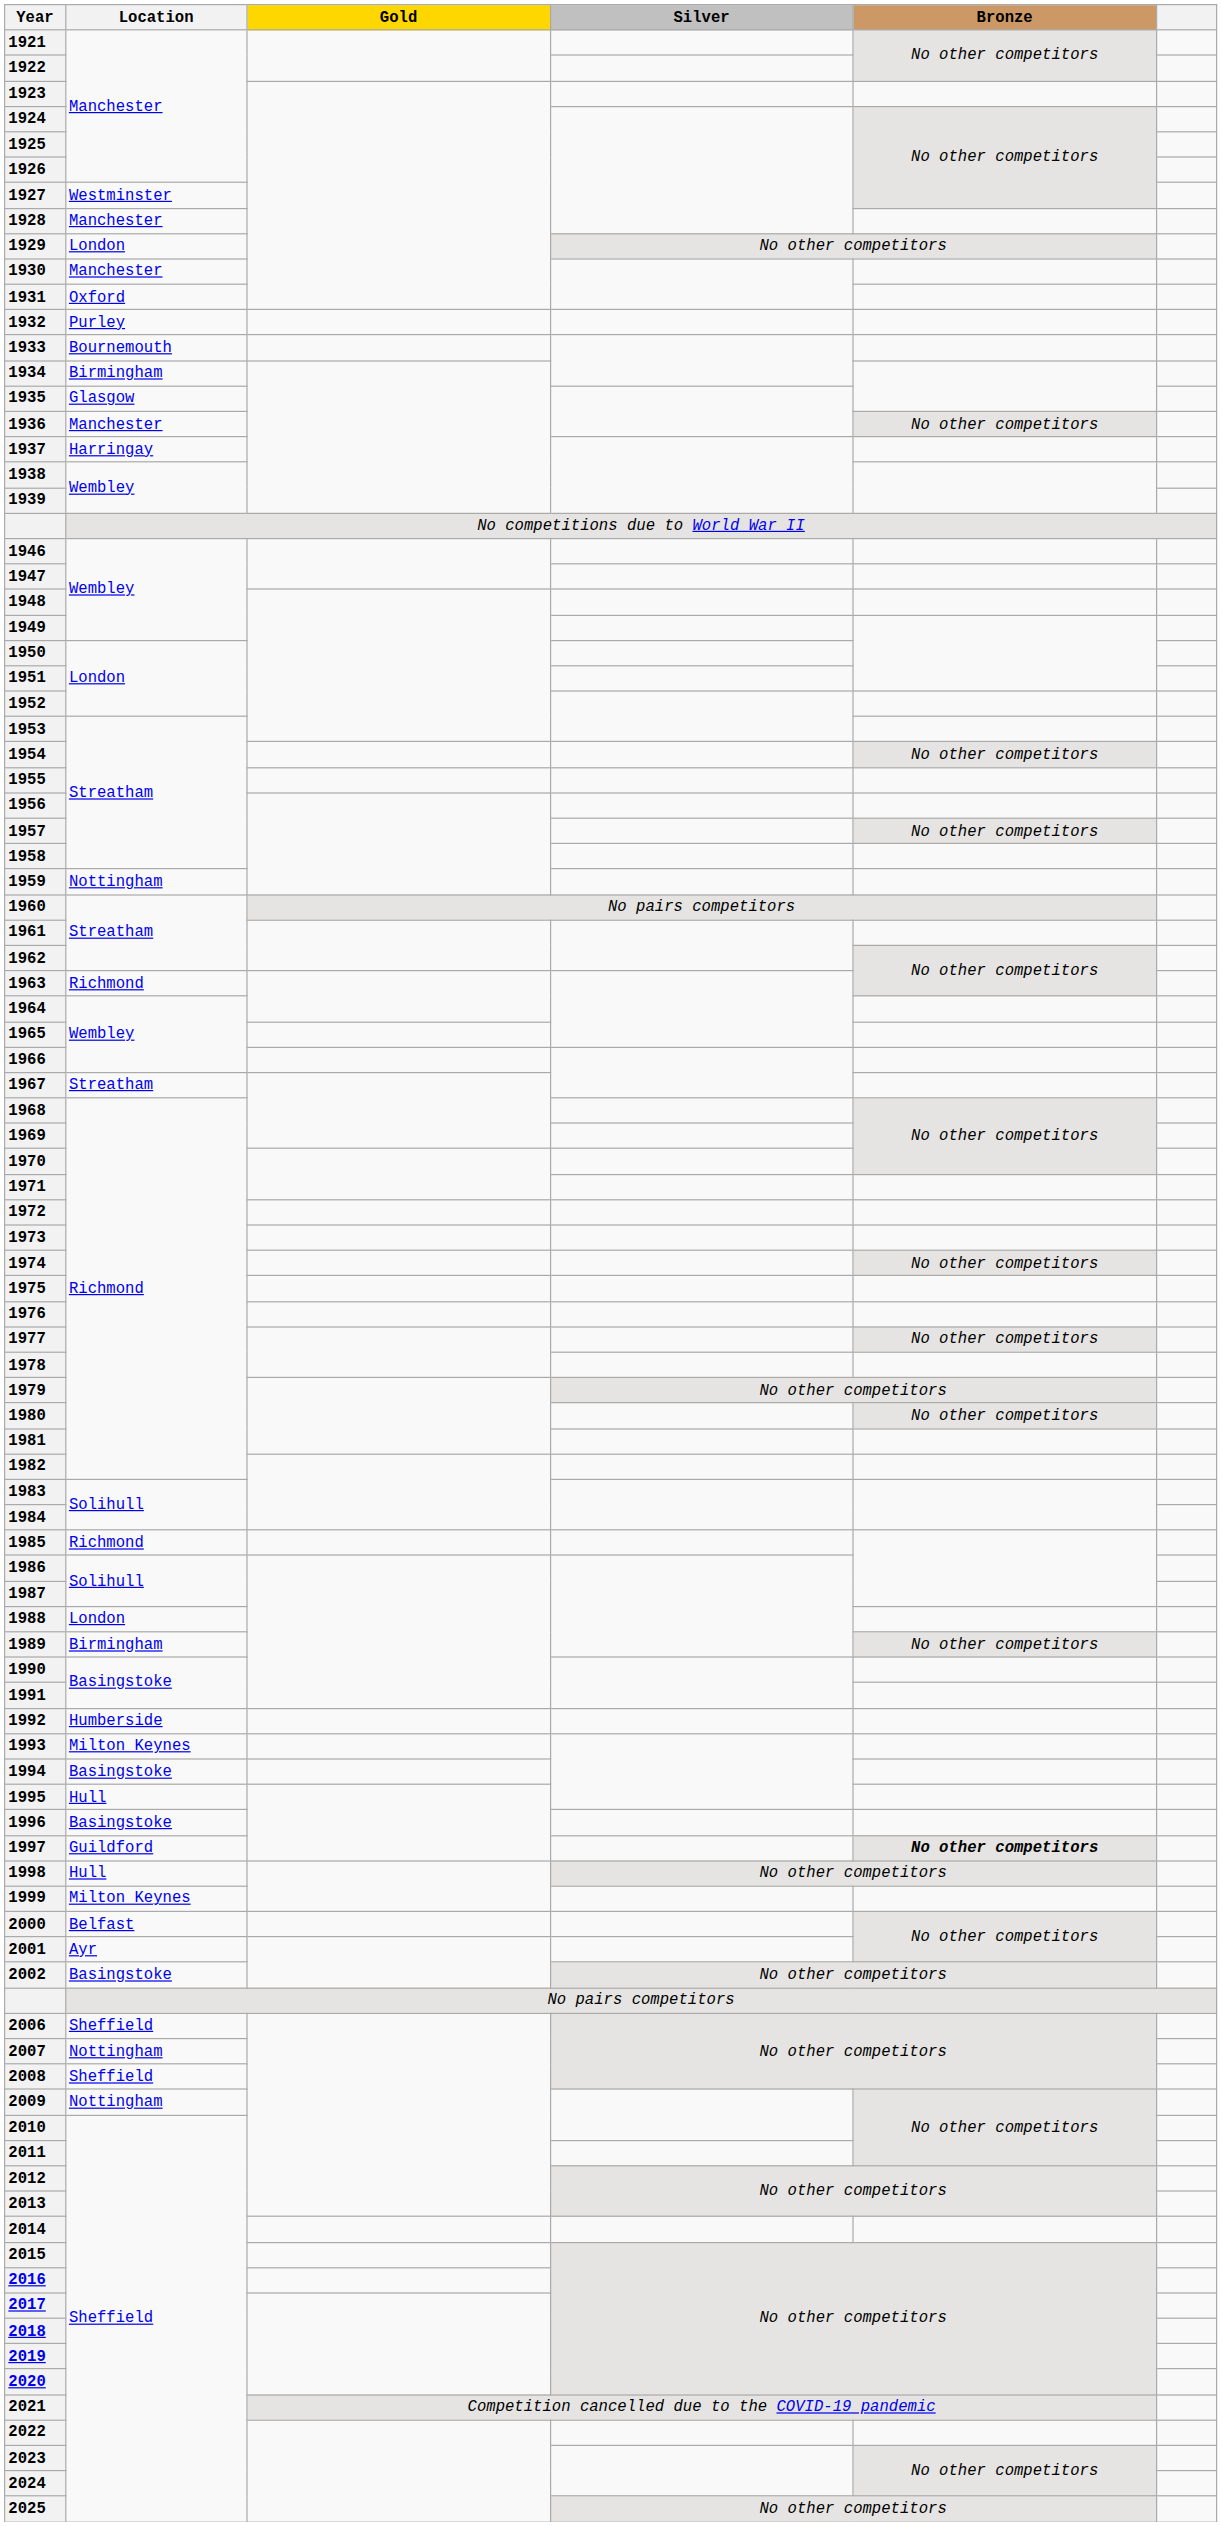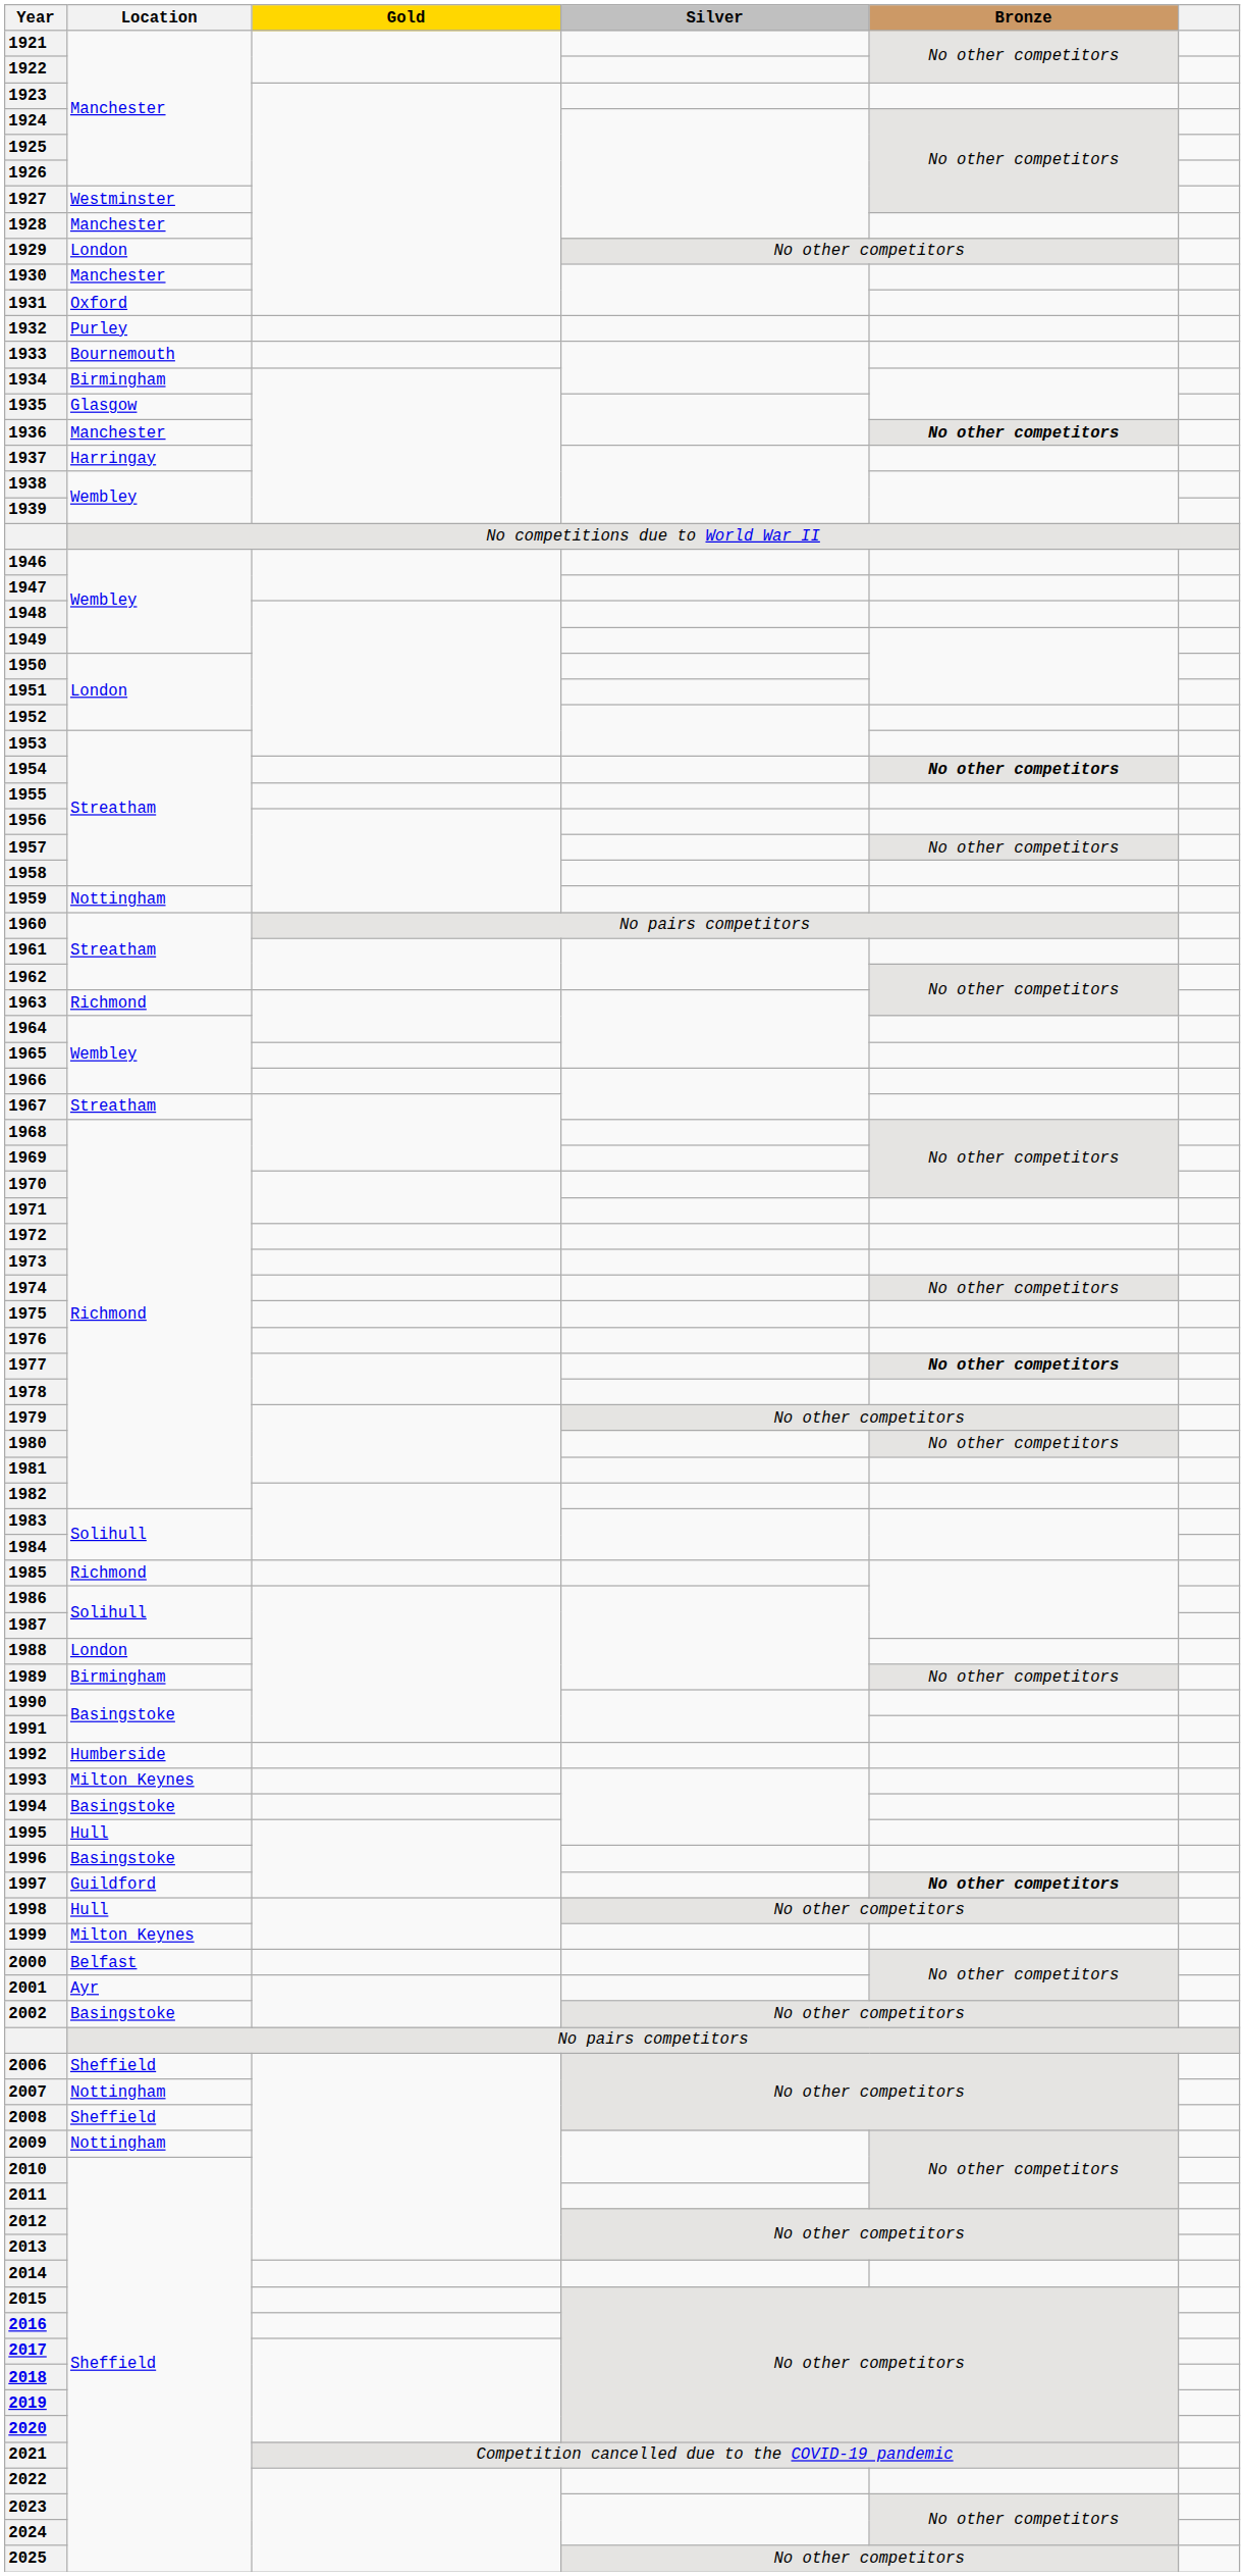1936 | Bronze: normal -> bold
1954 | Bronze: normal -> bold
1977 | Bronze: normal -> bold
